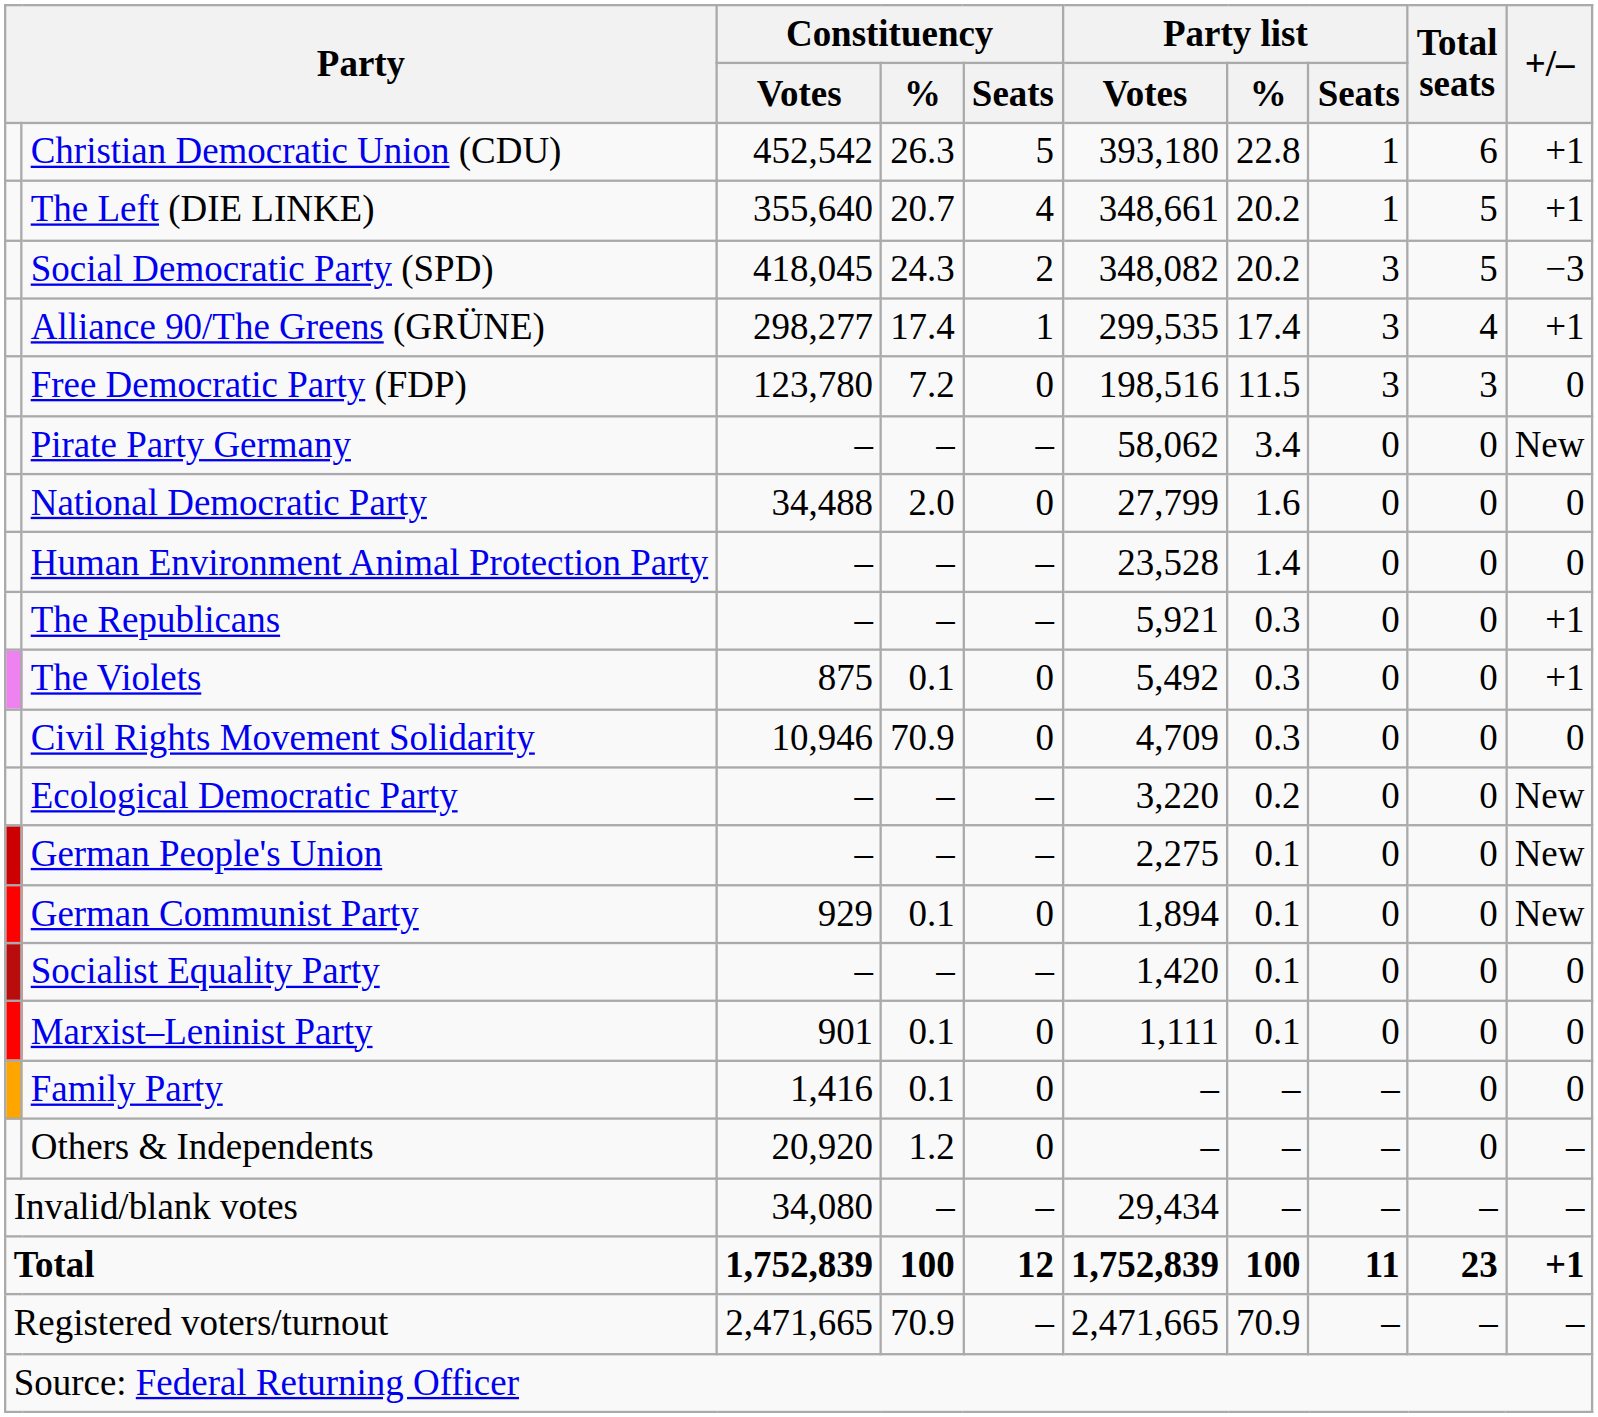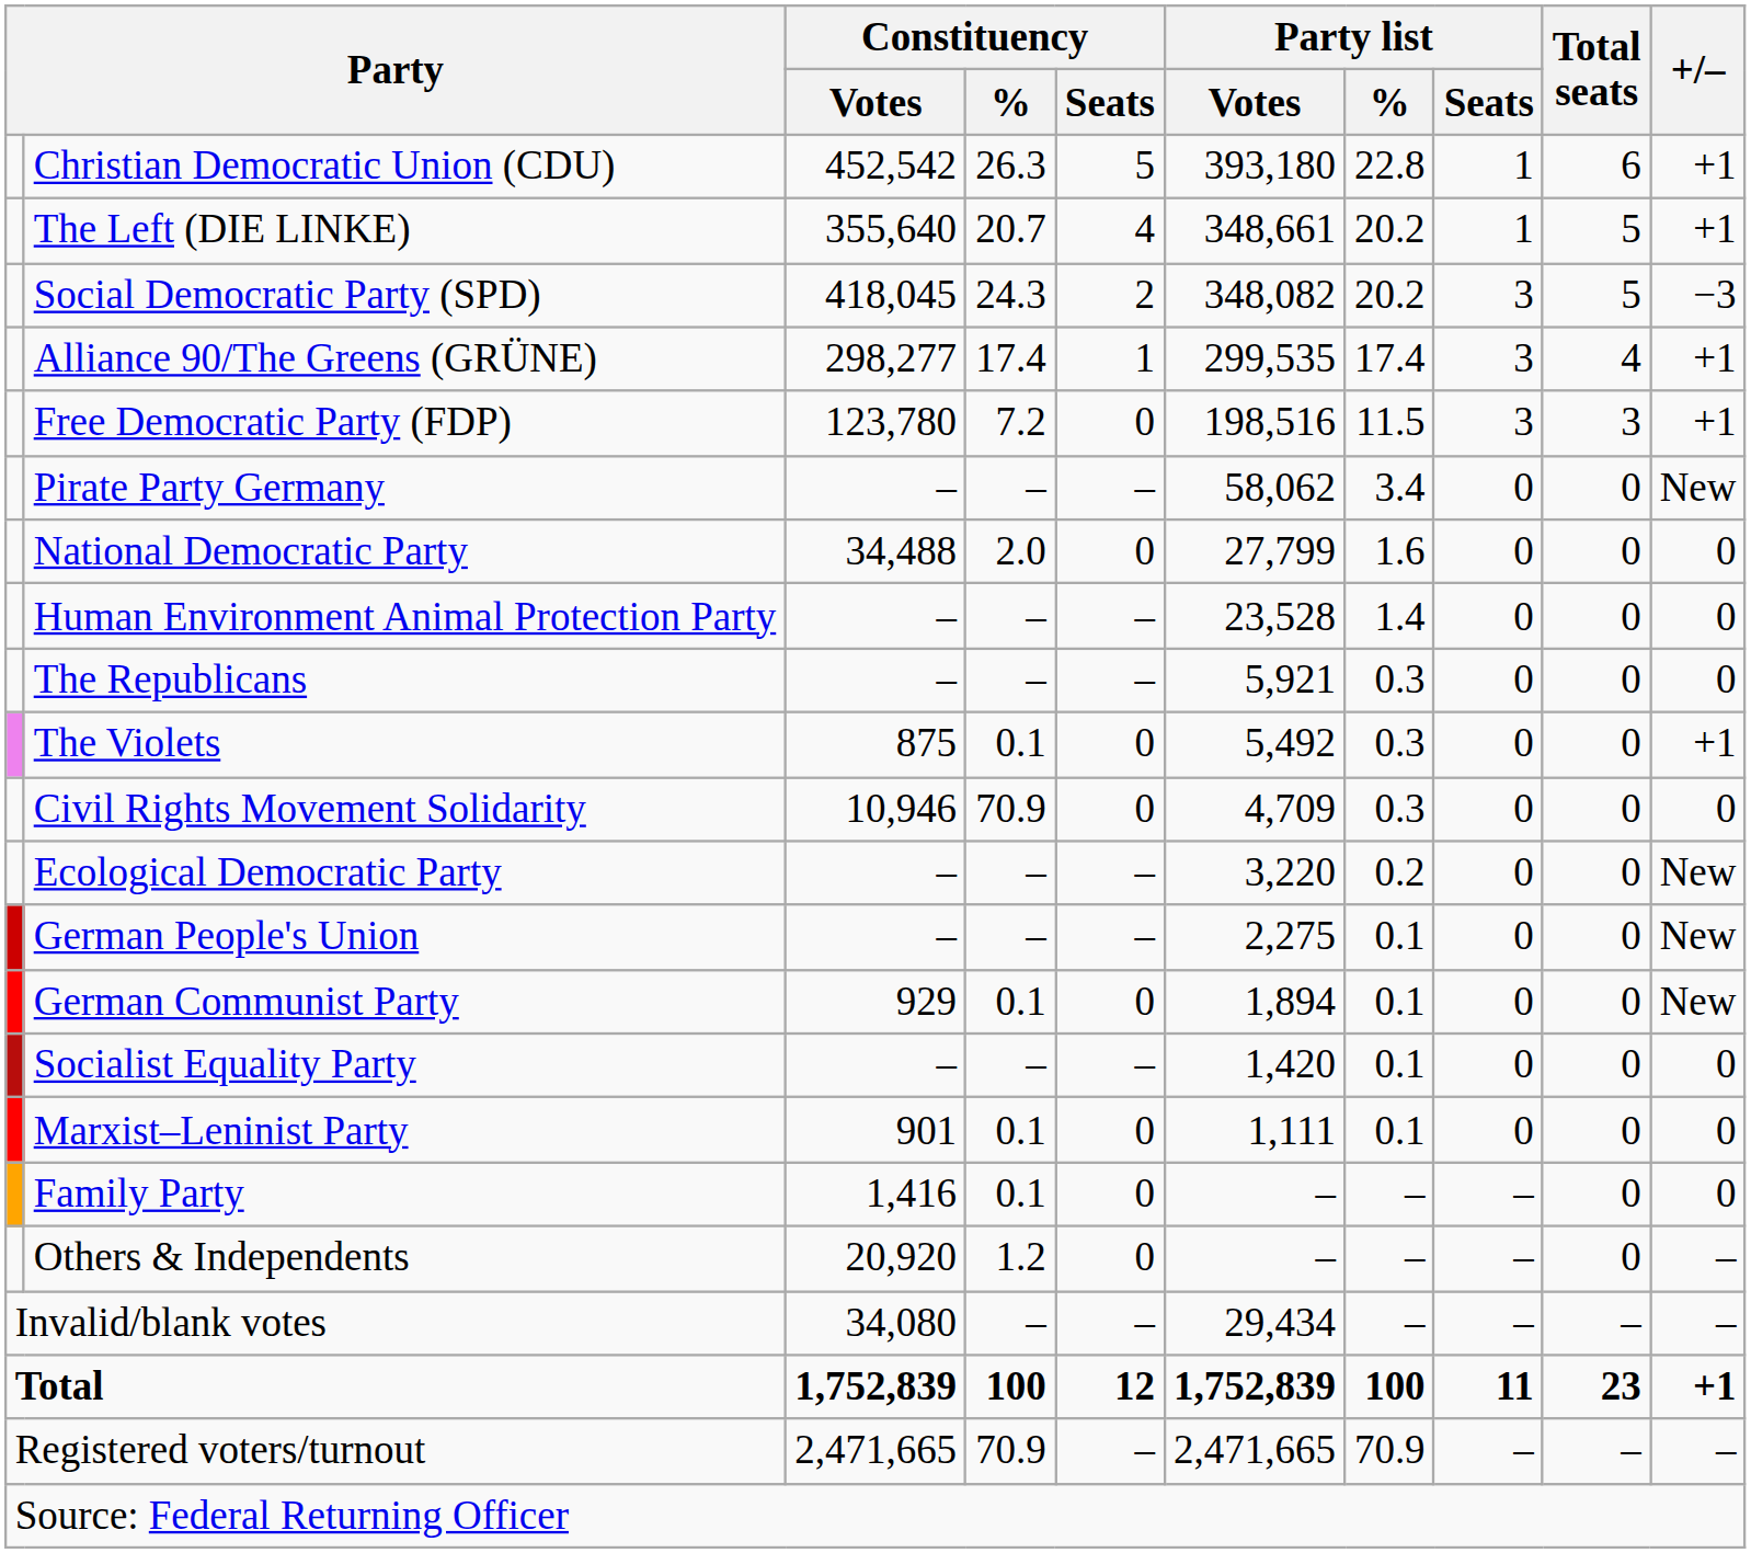Free Democratic Party (FDP) | +/–: 0 -> +1
The Republicans | +/–: +1 -> 0
